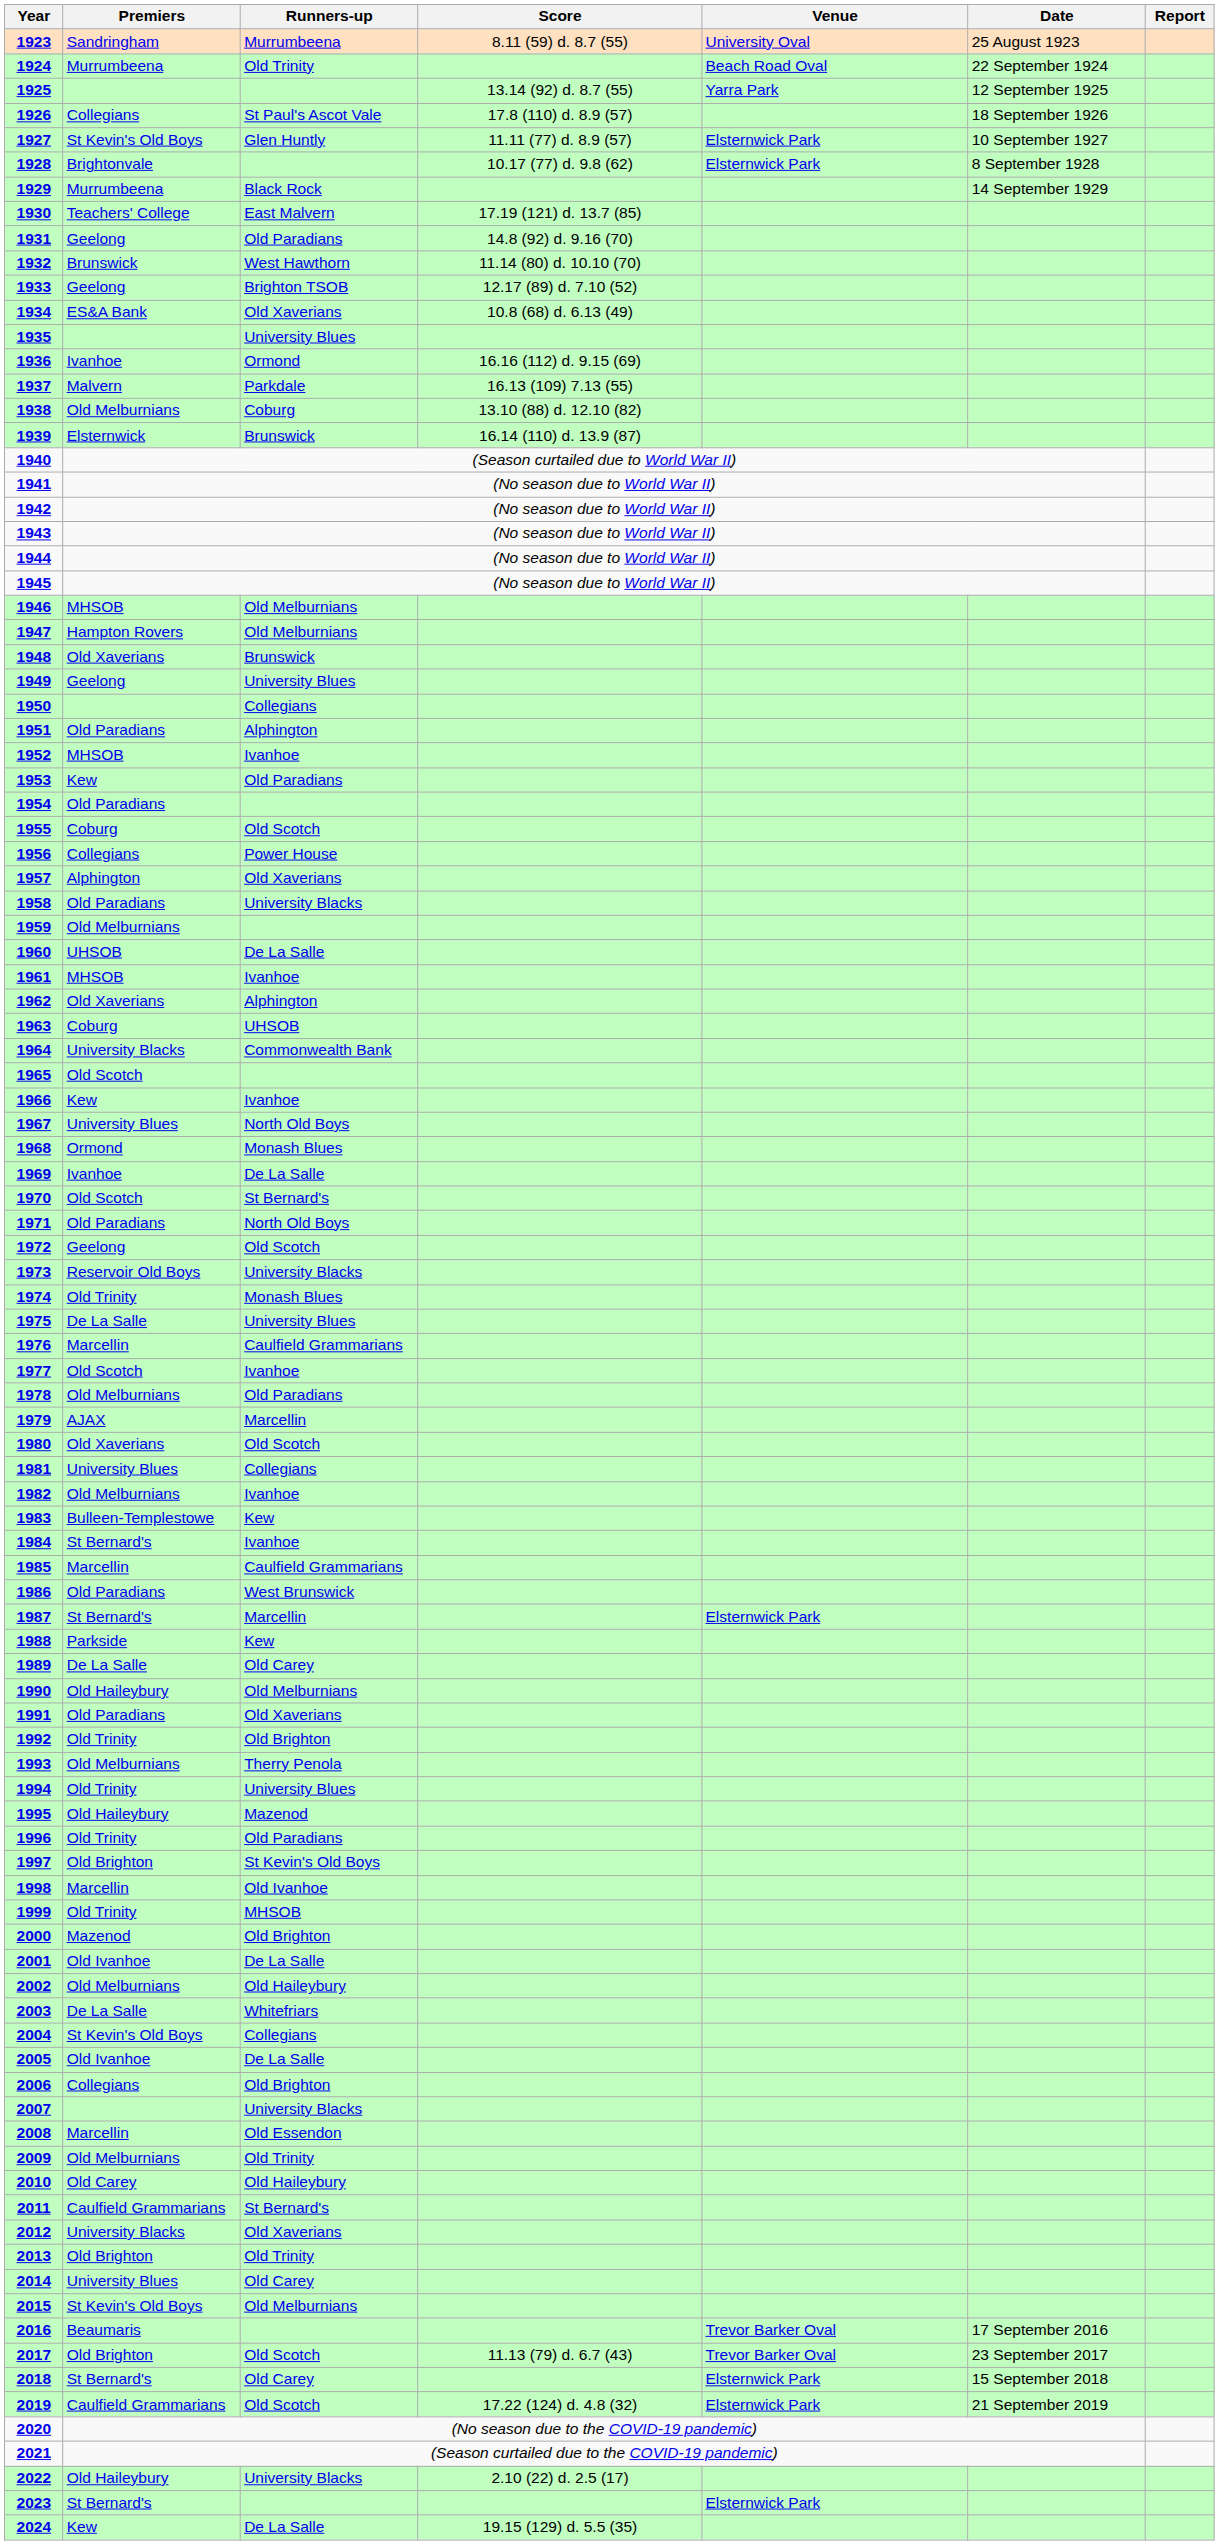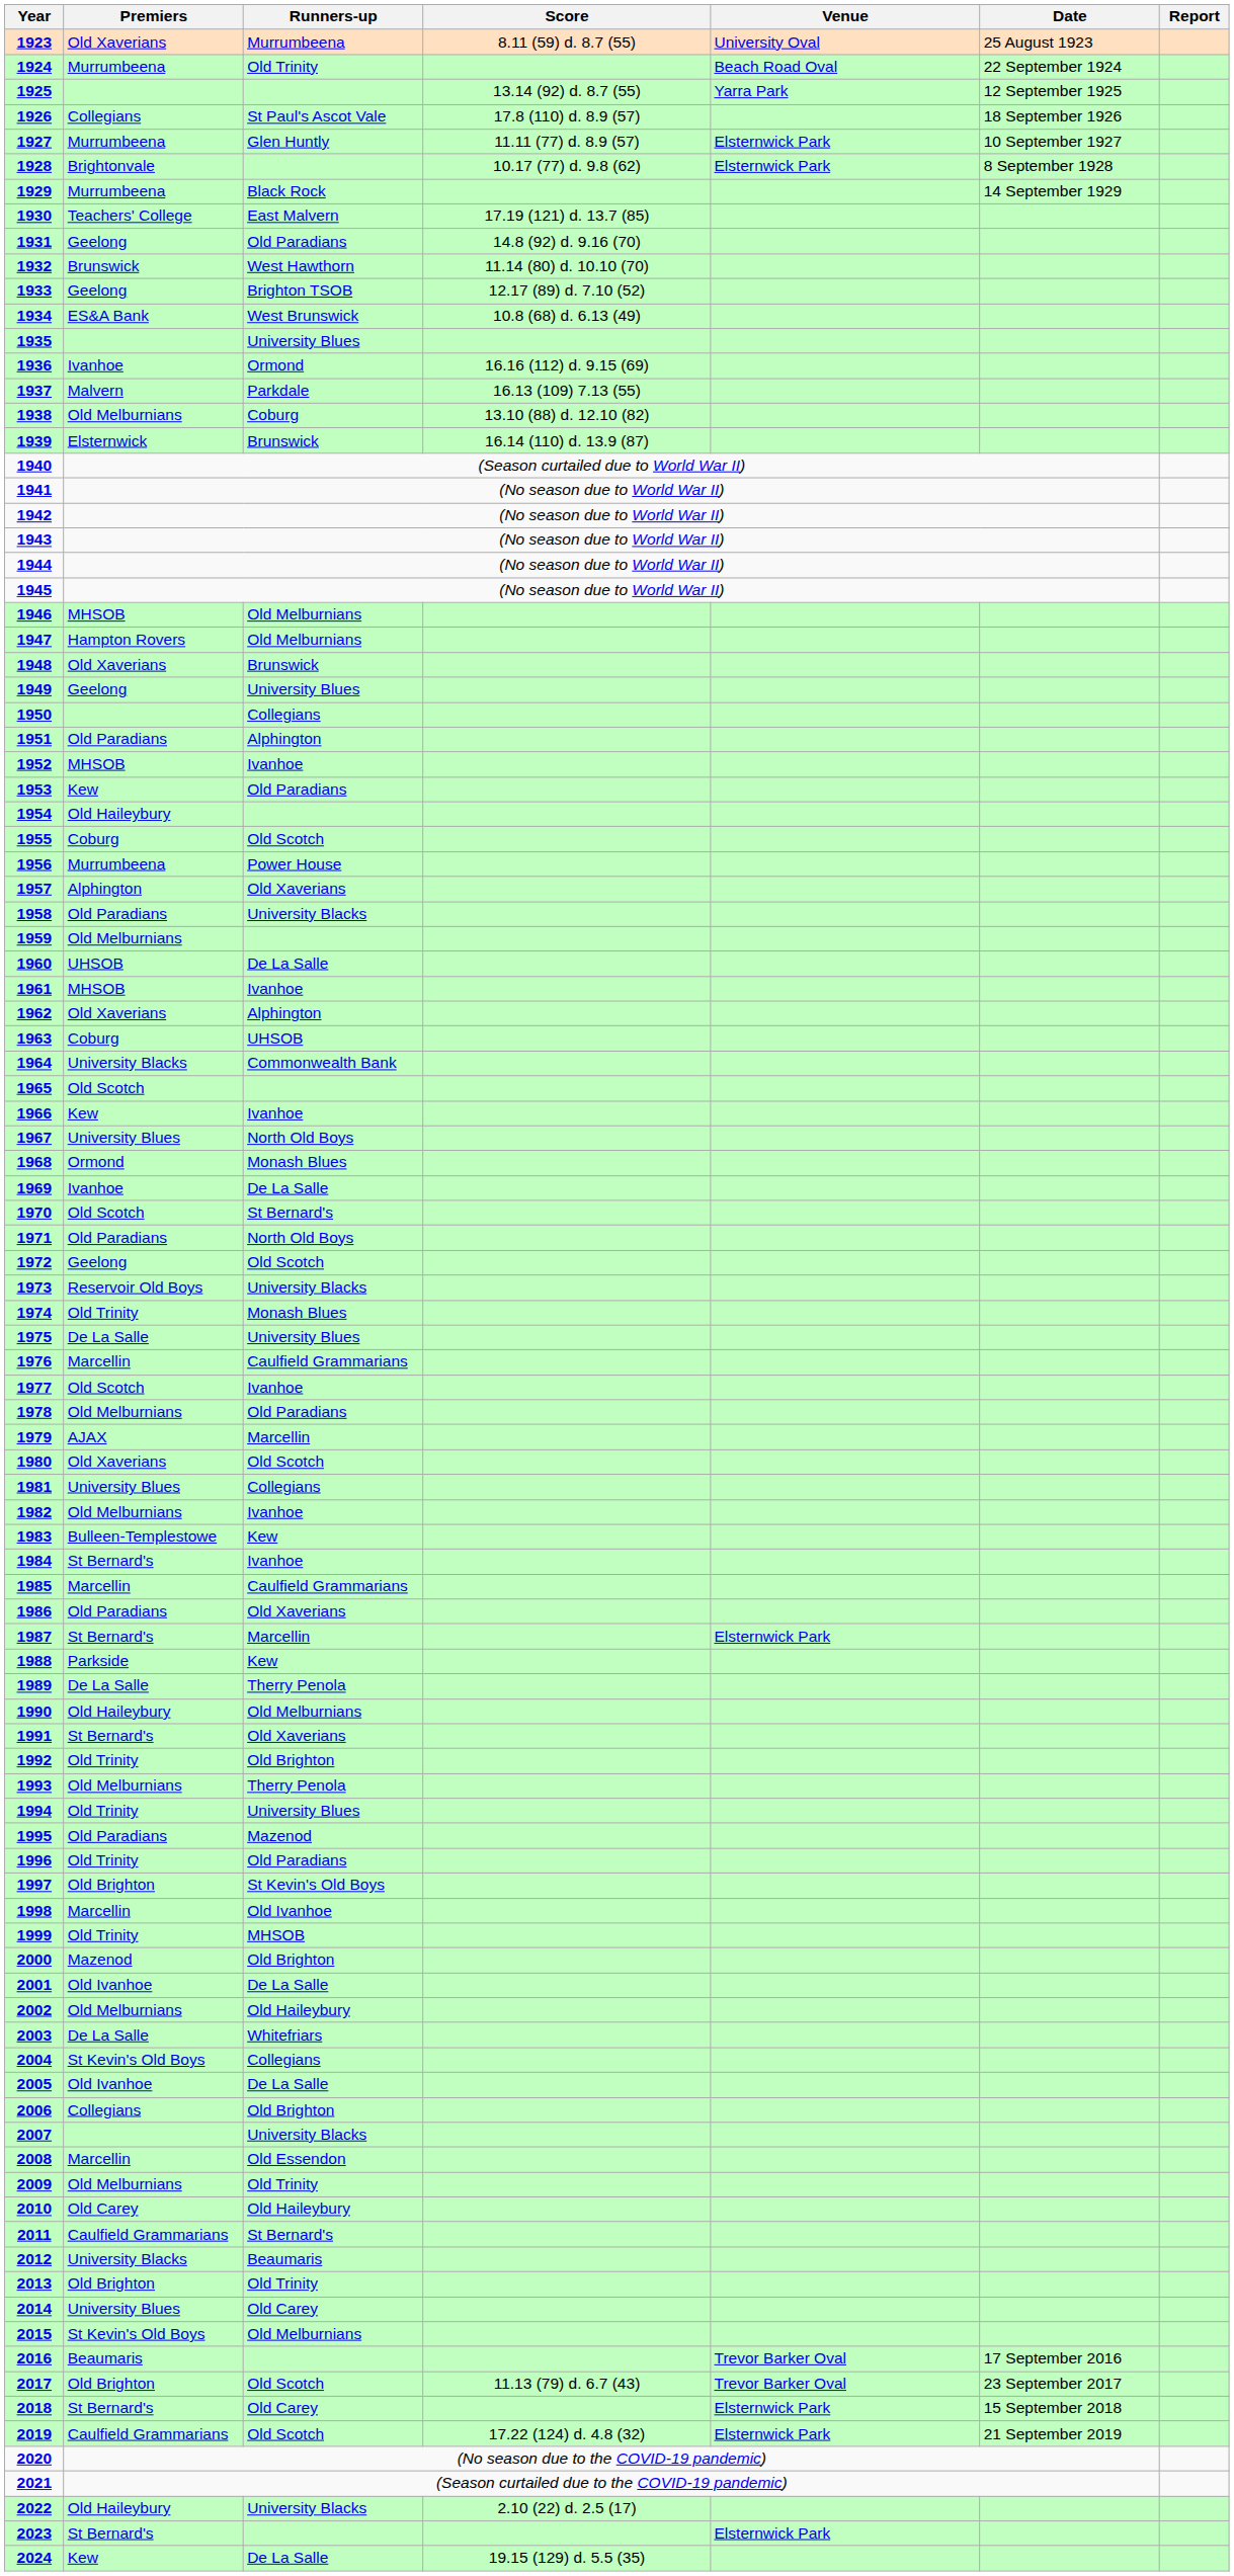1923 | Premiers: Sandringham -> Old Xaverians
1927 | Premiers: St Kevin's Old Boys -> Murrumbeena
1934 | Runners-up: Old Xaverians -> West Brunswick
1954 | Premiers: Old Paradians -> Old Haileybury
1956 | Premiers: Collegians -> Murrumbeena
1986 | Runners-up: West Brunswick -> Old Xaverians
1989 | Runners-up: Old Carey -> Therry Penola
1991 | Premiers: Old Paradians -> St Bernard's
1995 | Premiers: Old Haileybury -> Old Paradians
2012 | Runners-up: Old Xaverians -> Beaumaris
